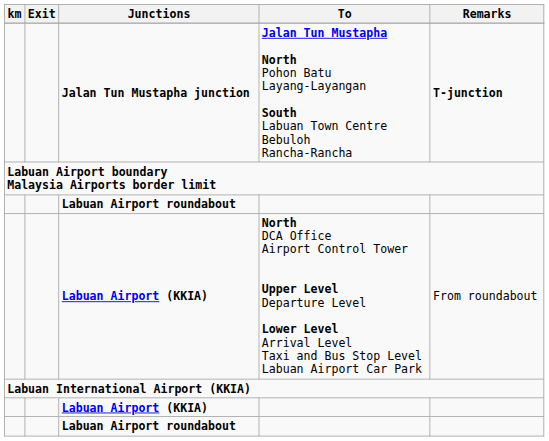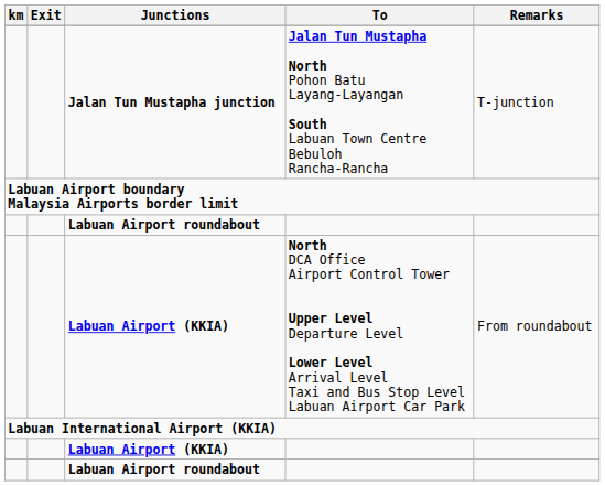Jalan Tun Mustapha junction | Remarks: bold -> normal
